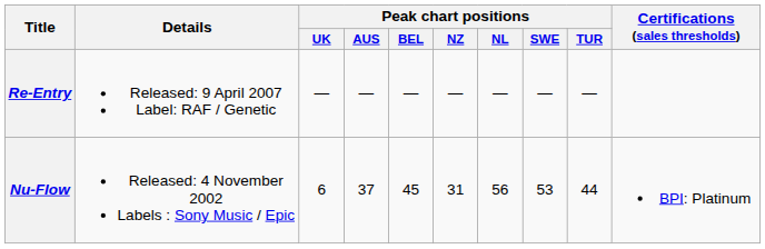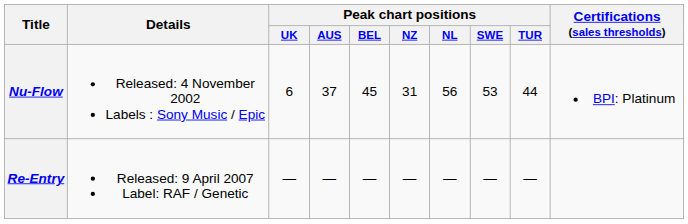rows swapped: Nu-Flow <-> Re-Entry
